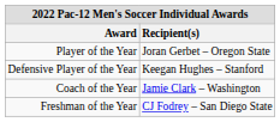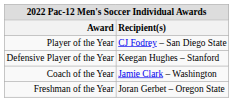Player of the Year | Recipient(s): Joran Gerbet – Oregon State -> CJ Fodrey – San Diego State
Freshman of the Year | Recipient(s): CJ Fodrey – San Diego State -> Joran Gerbet – Oregon State
